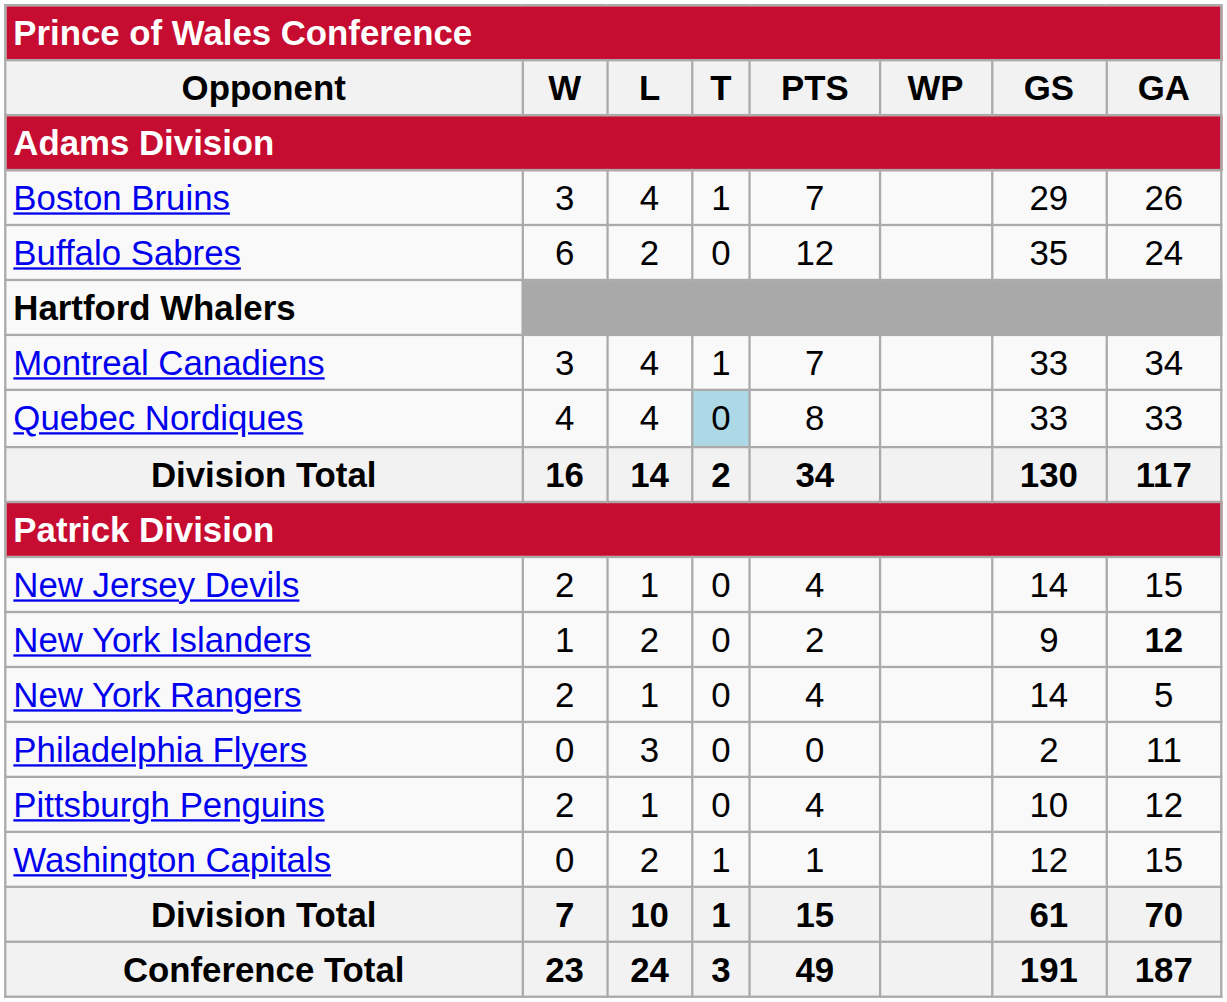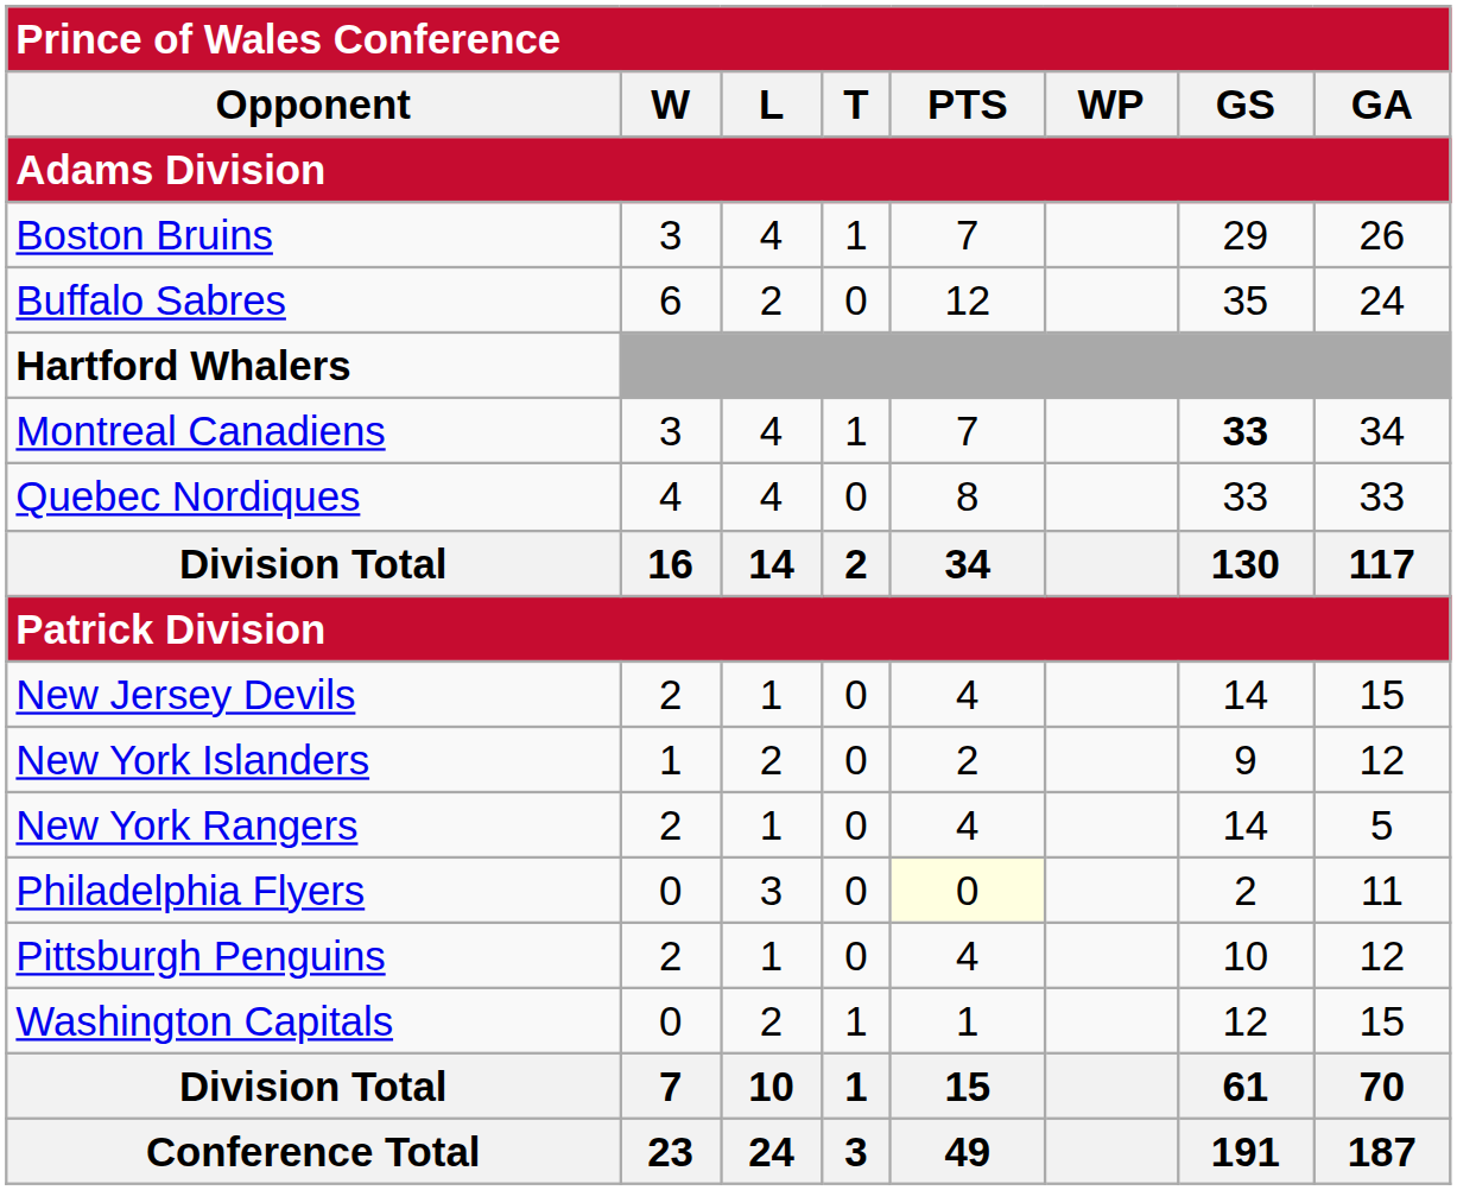Montreal Canadiens | GS: normal -> bold
Quebec Nordiques | T: lightblue background -> no background
New York Islanders | GA: bold -> normal
Philadelphia Flyers | PTS: no background -> lightyellow background
